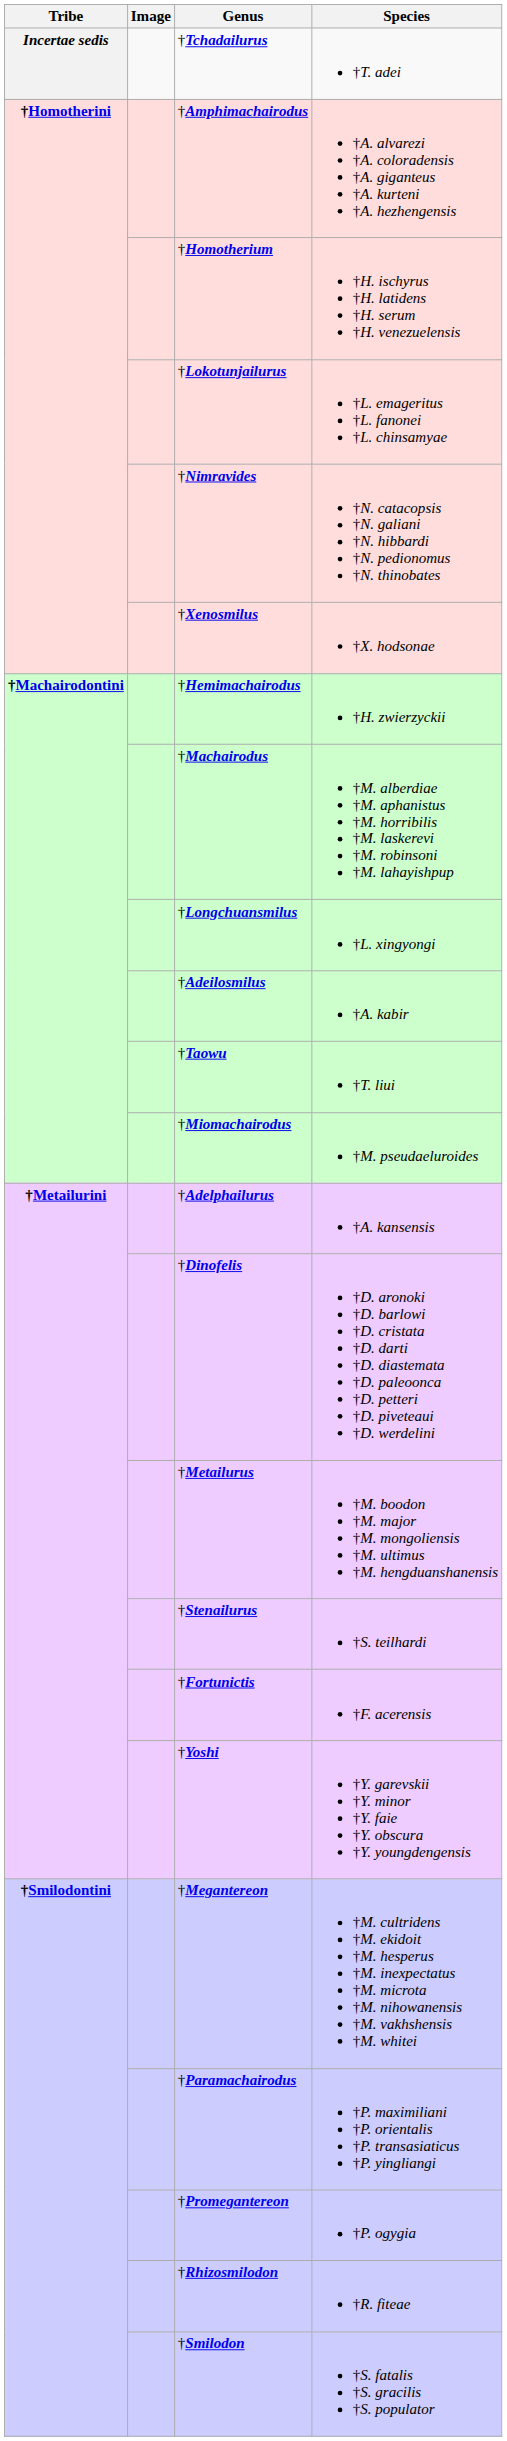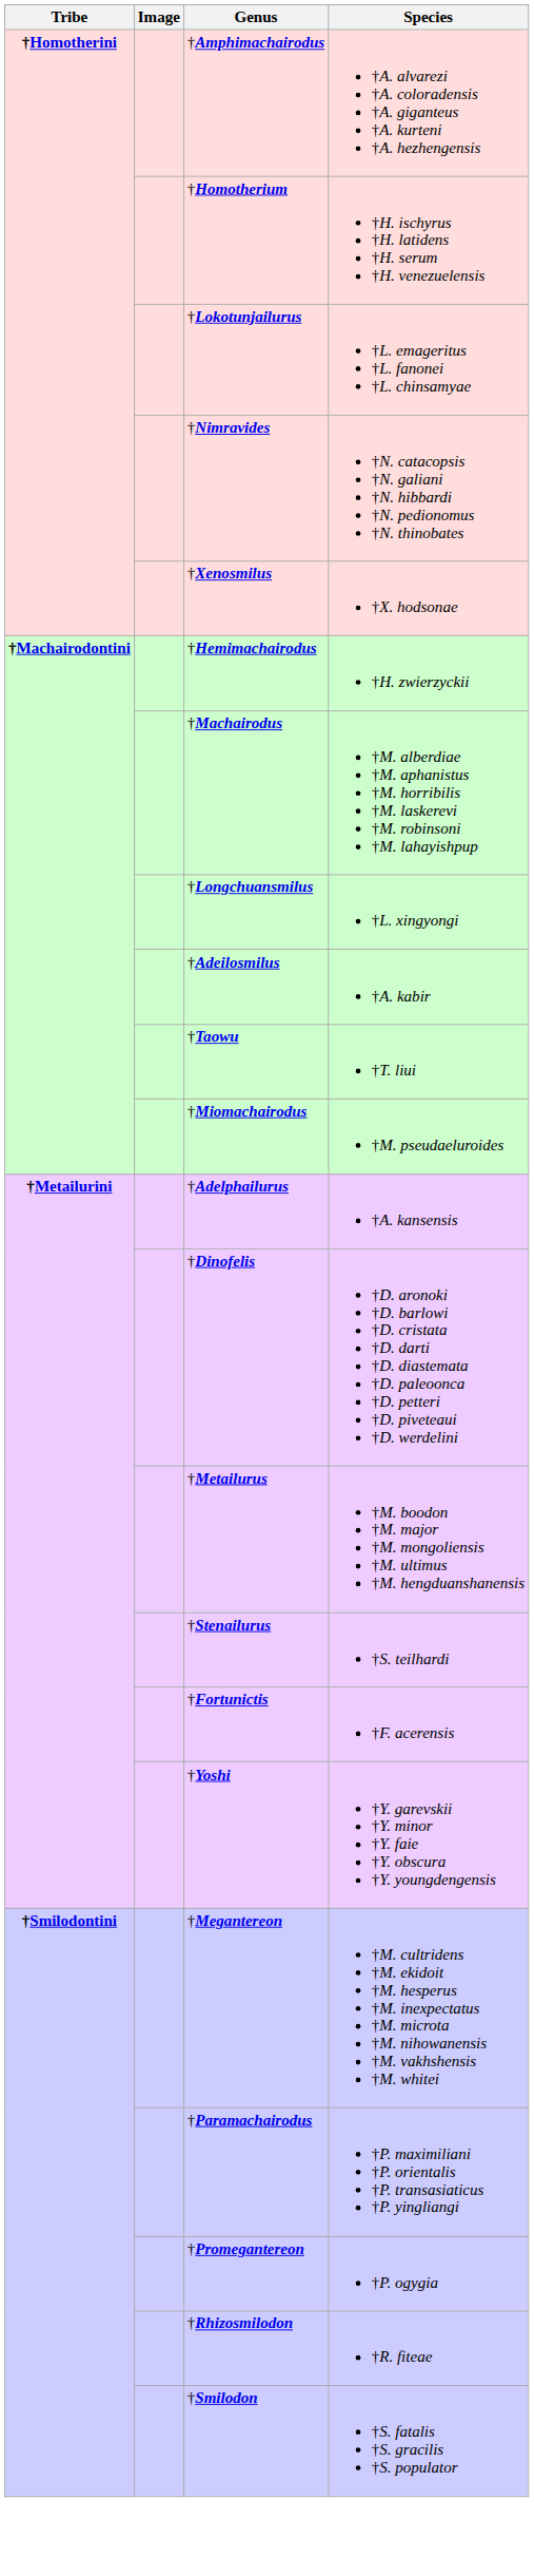- row: Incertae sedis | †Tchadailurus | †T. adei
